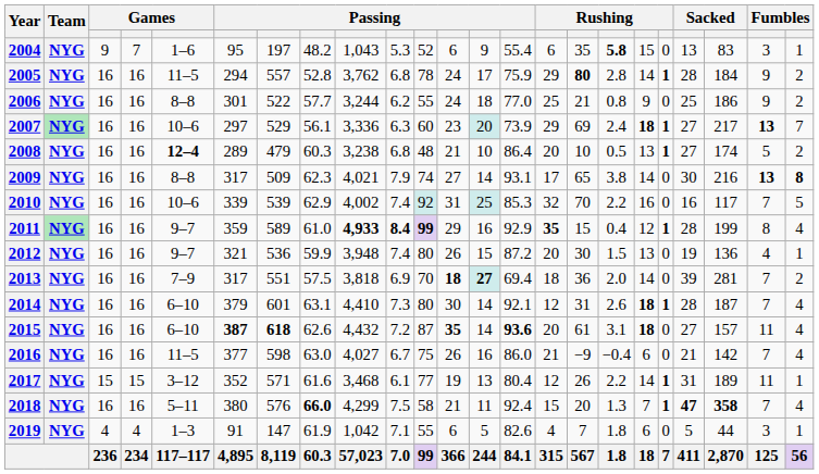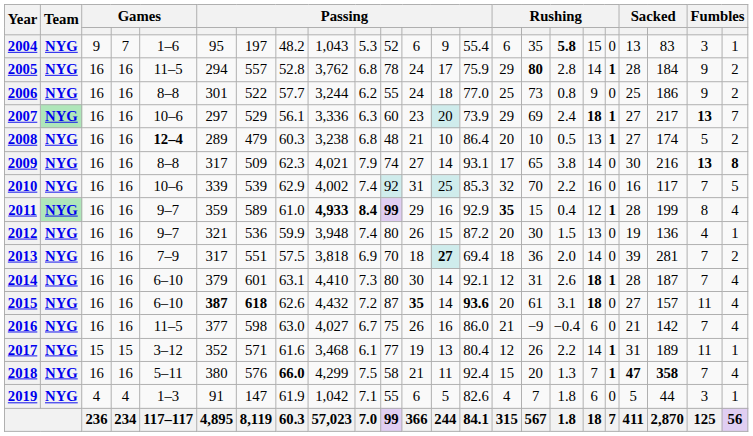2006 | column 16: 21 -> 73
2013 | column 12: bold -> normal
